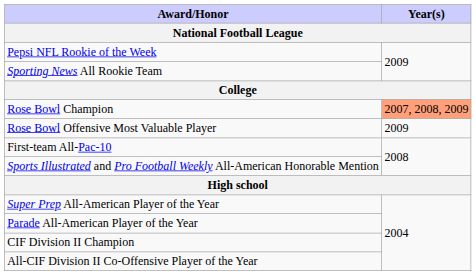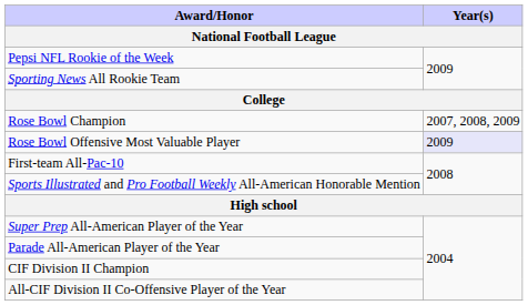Rose Bowl Champion | Year(s): lightsalmon background -> no background
Rose Bowl Offensive Most Valuable Player | Year(s): no background -> lavender background
